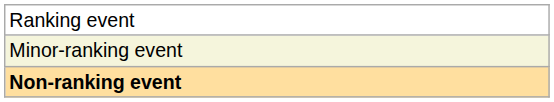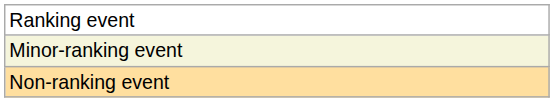row 3 | column 1: bold -> normal
